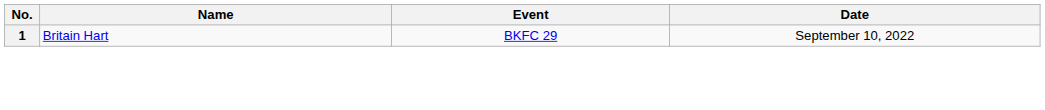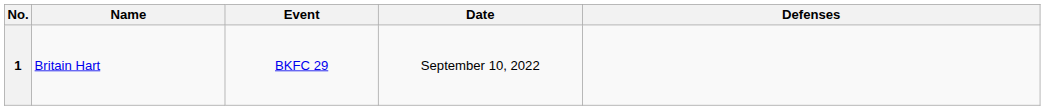+ column: Defenses
